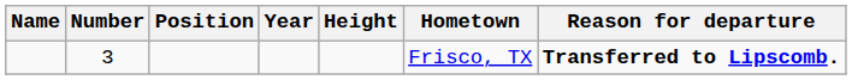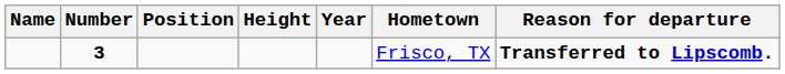columns swapped: Height <-> Year
row 2 | Number: normal -> bold
